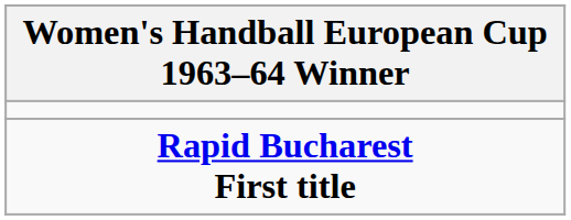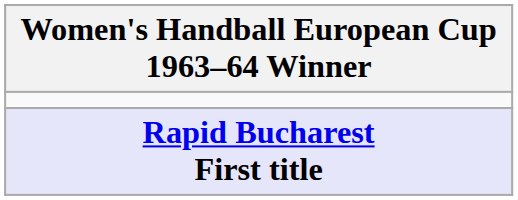row 3 | column 1: no background -> lavender background
